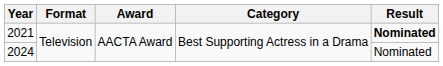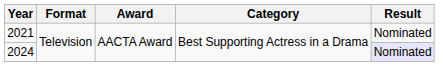2021 | Result: bold -> normal
2024 | Result: no background -> lavender background
